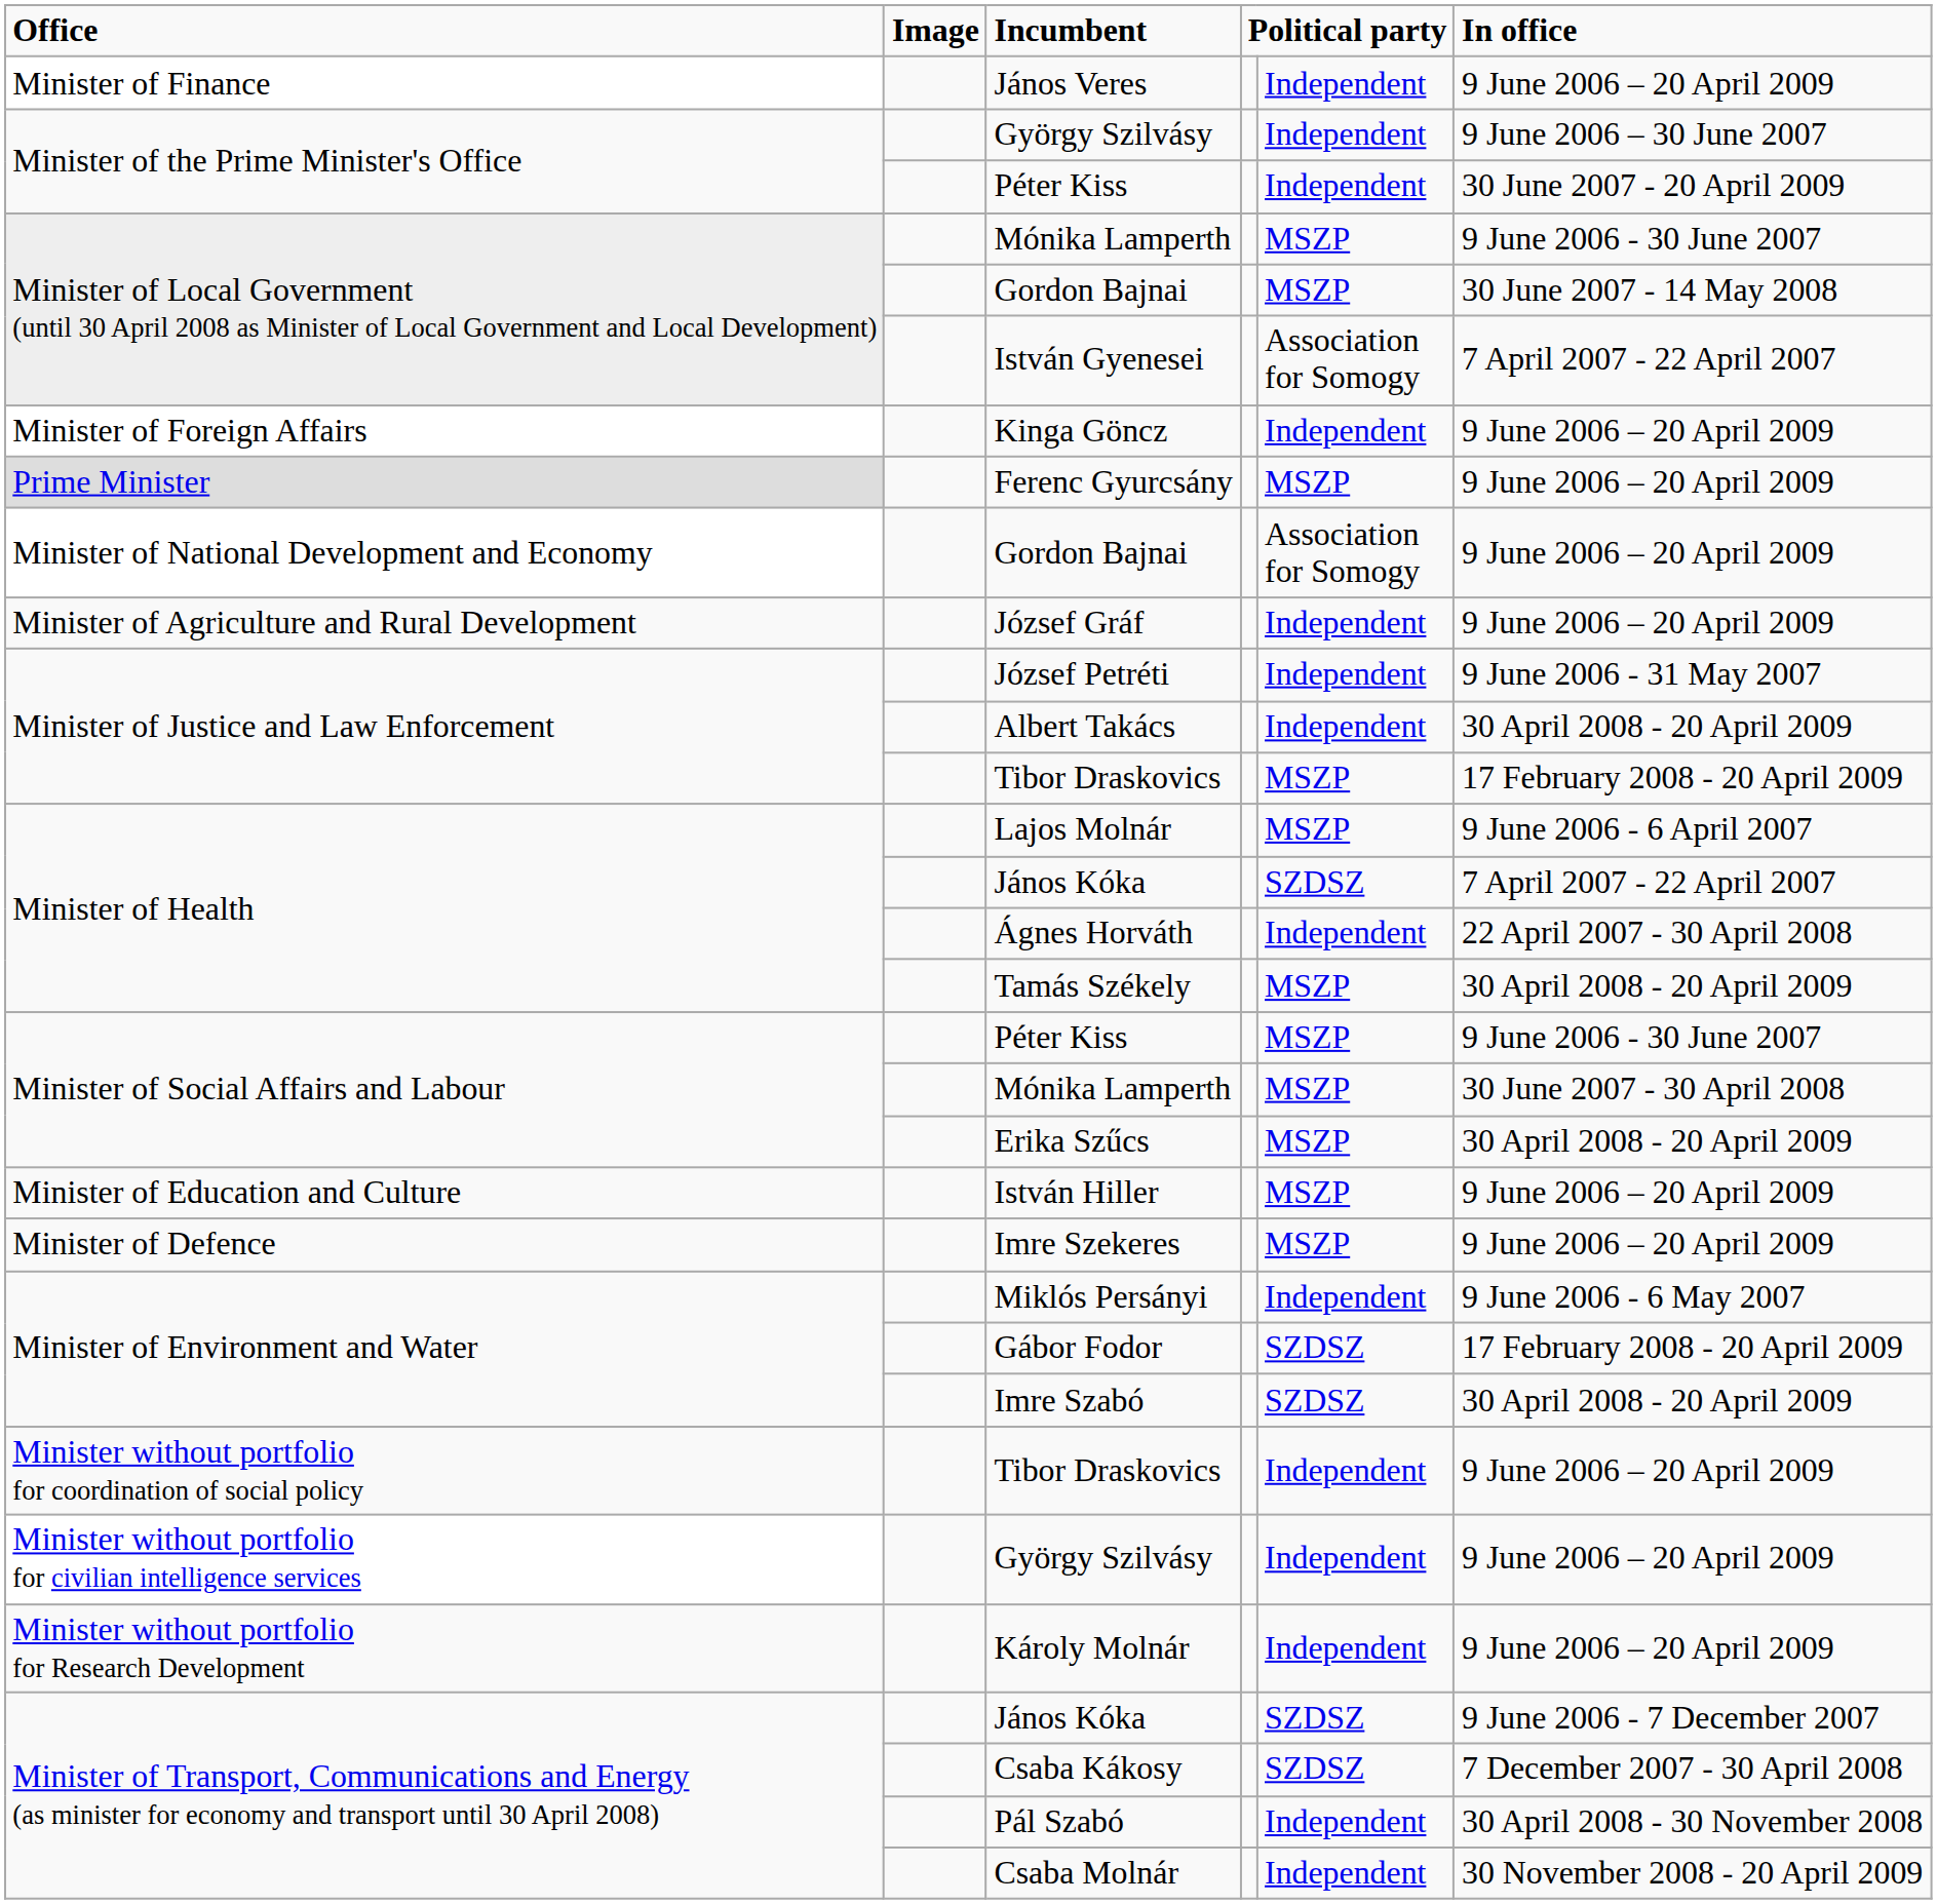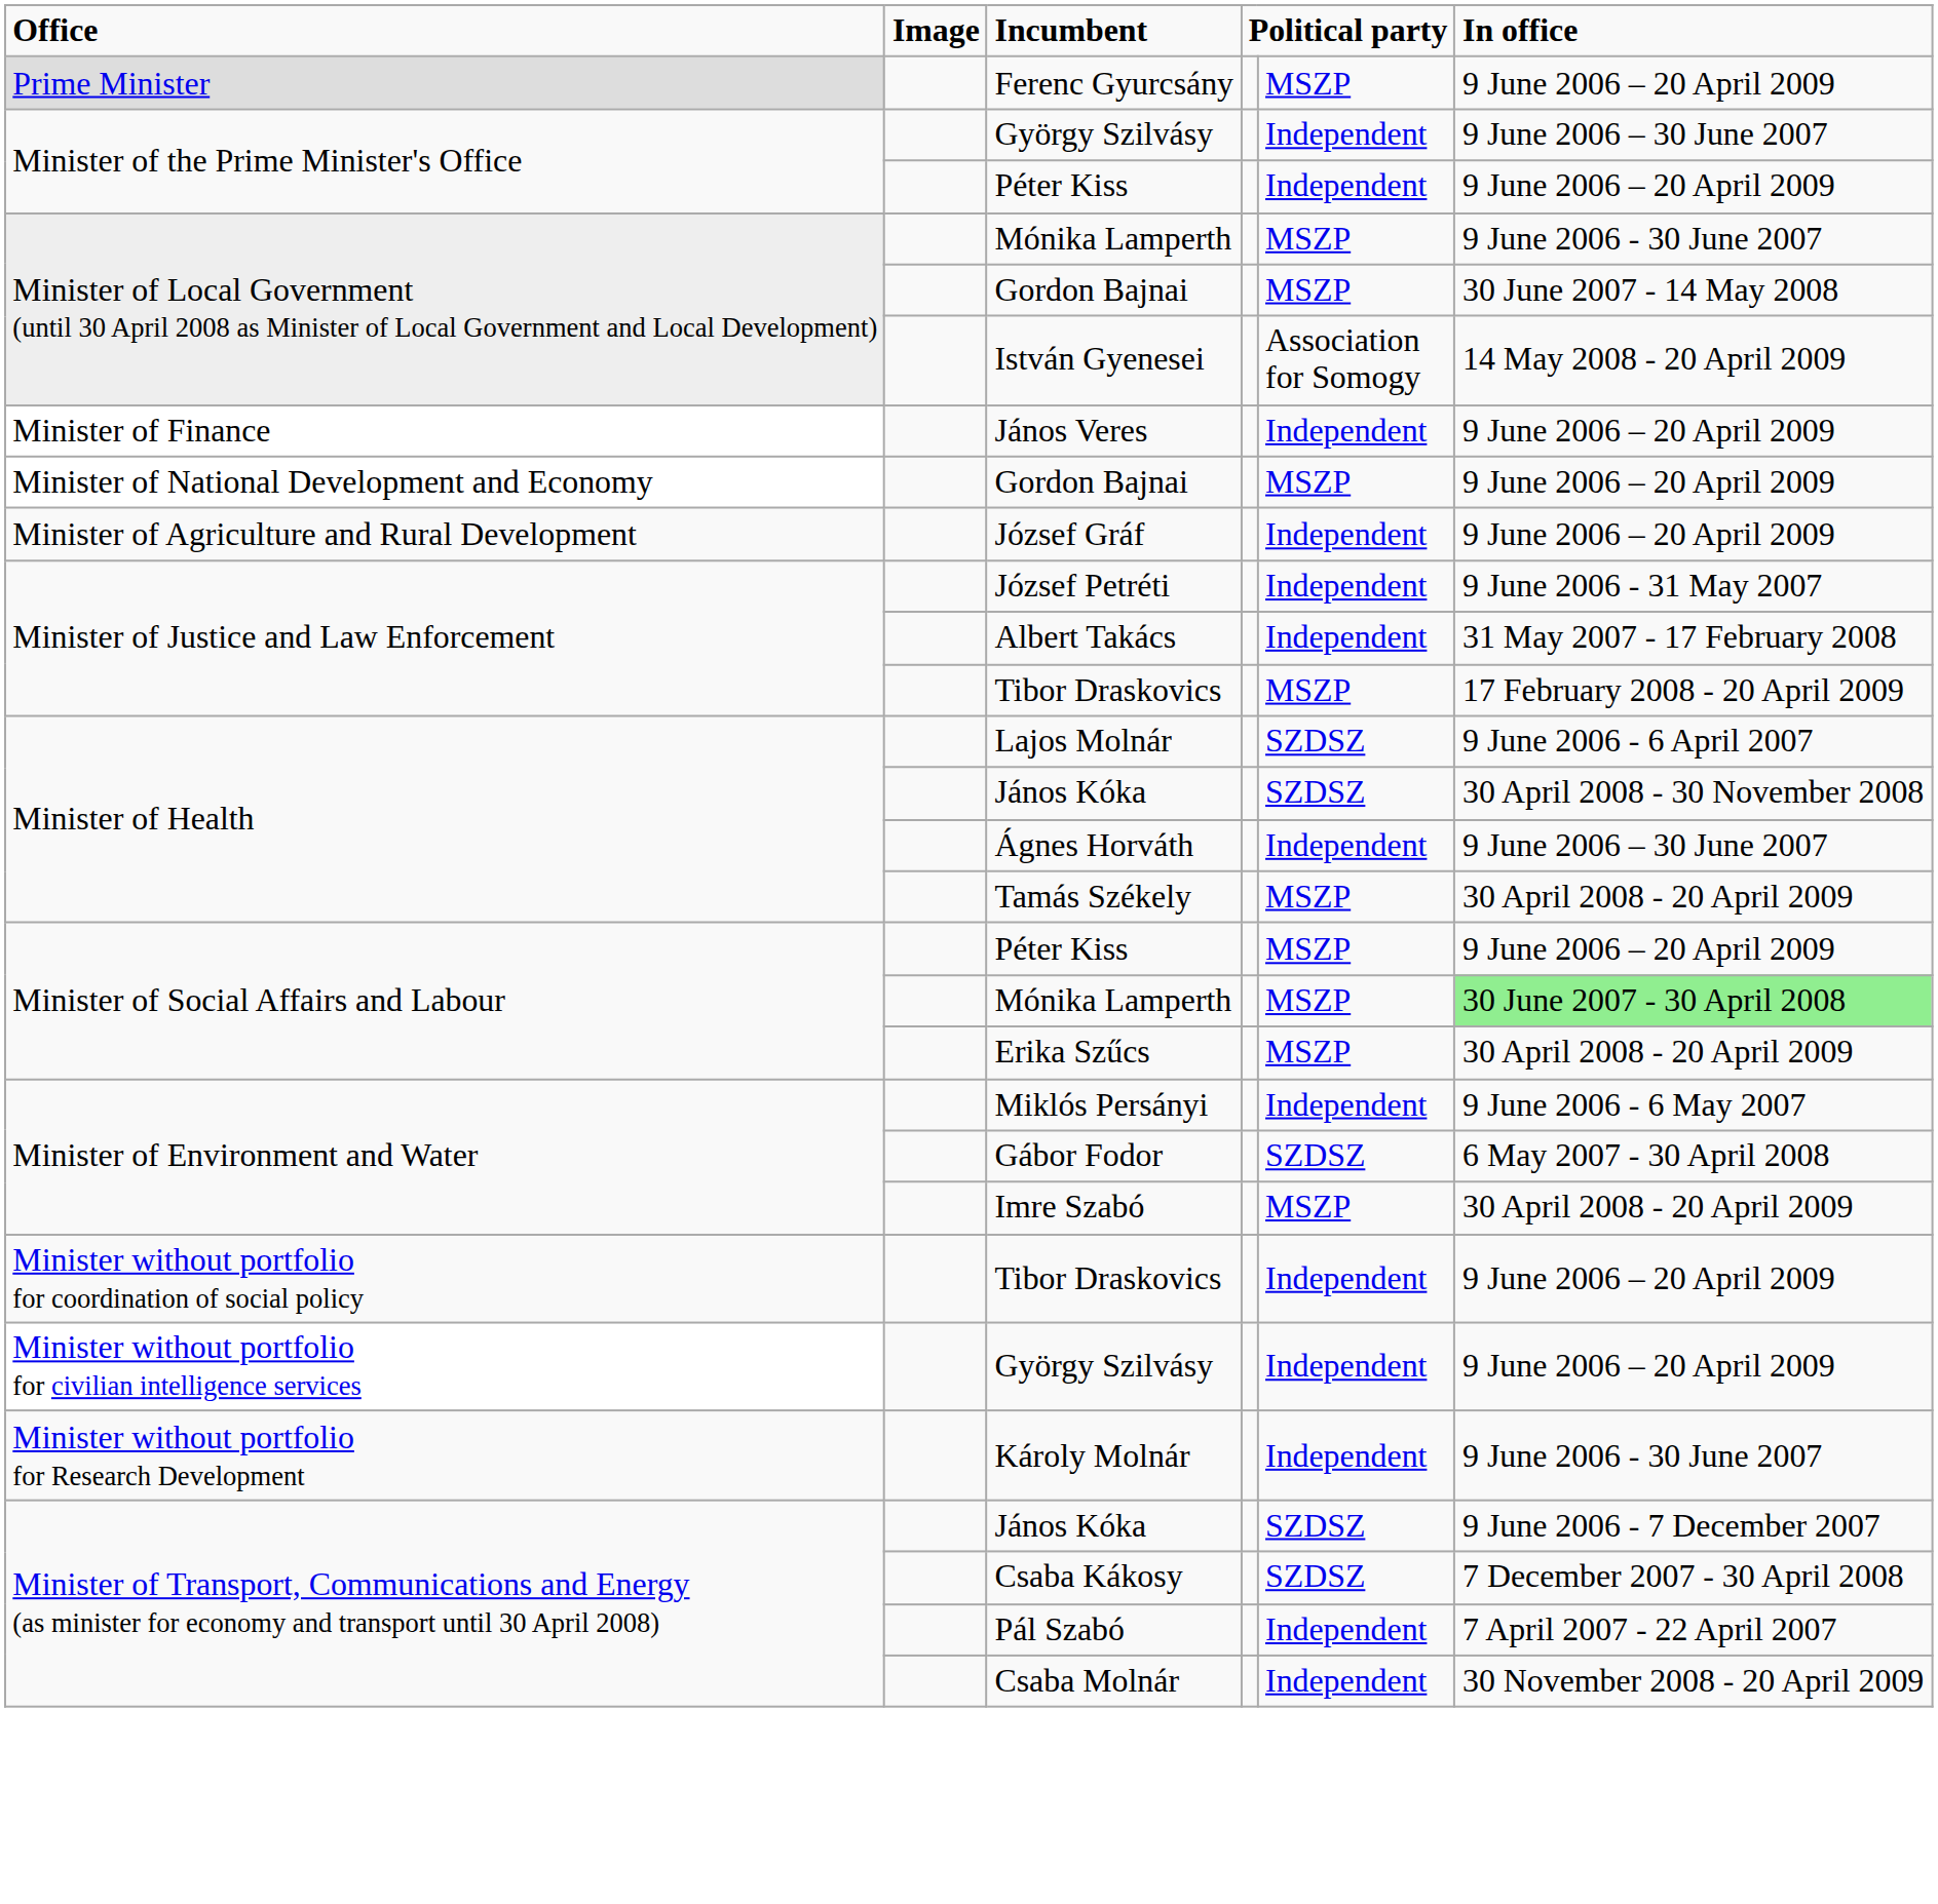rows swapped: Ferenc Gyurcsány <-> János Veres
Minister of the Prime Minister's Office / Péter Kiss | In office: 30 June 2007 - 20 April 2009 -> 9 June 2006 – 20 April 2009
István Gyenesei | In office: 7 April 2007 - 22 April 2007 -> 14 May 2008 - 20 April 2009
- row: Minister of Foreign Affairs | Kinga Göncz | Independent | 9 June 2006 – 20 April 2009
Minister of National Development and Economy / Gordon Bajnai | column 5: Association for Somogy -> MSZP
Albert Takács | In office: 30 April 2008 - 20 April 2009 -> 31 May 2007 - 17 February 2008
Lajos Molnár | column 5: MSZP -> SZDSZ
Minister of Health / János Kóka | In office: 7 April 2007 - 22 April 2007 -> 30 April 2008 - 30 November 2008
Ágnes Horváth | In office: 22 April 2007 - 30 April 2008 -> 9 June 2006 – 30 June 2007
Minister of Social Affairs and Labour / Péter Kiss | In office: 9 June 2006 - 30 June 2007 -> 9 June 2006 – 20 April 2009
Minister of Social Affairs and Labour / Mónika Lamperth | In office: no background -> lightgreen background
- row: Minister of Education and Culture | István Hiller | MSZP | 9 June 2006 – 20 April 2009
- row: Minister of Defence | Imre Szekeres | MSZP | 9 June 2006 – 20 April 2009
Gábor Fodor | In office: 17 February 2008 - 20 April 2009 -> 6 May 2007 - 30 April 2008
Imre Szabó | column 5: SZDSZ -> MSZP
Károly Molnár | In office: 9 June 2006 – 20 April 2009 -> 9 June 2006 - 30 June 2007
Pál Szabó | In office: 30 April 2008 - 30 November 2008 -> 7 April 2007 - 22 April 2007
